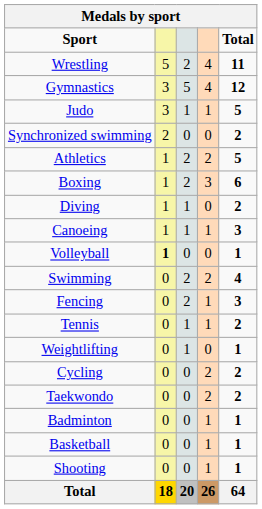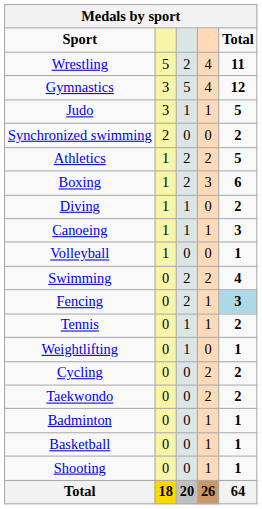Volleyball | column 2: bold -> normal
Fencing | Total: no background -> lightblue background
